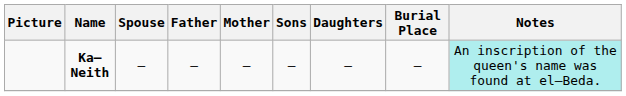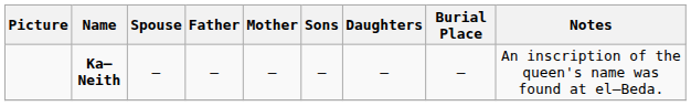Ka–Neith | Notes: paleturquoise background -> no background
